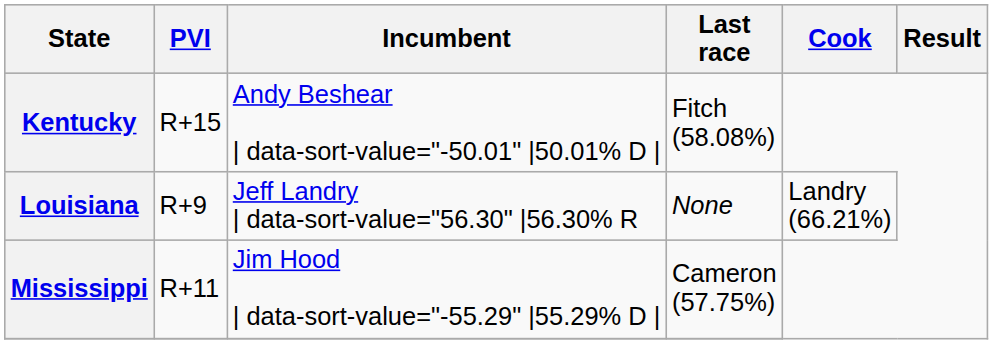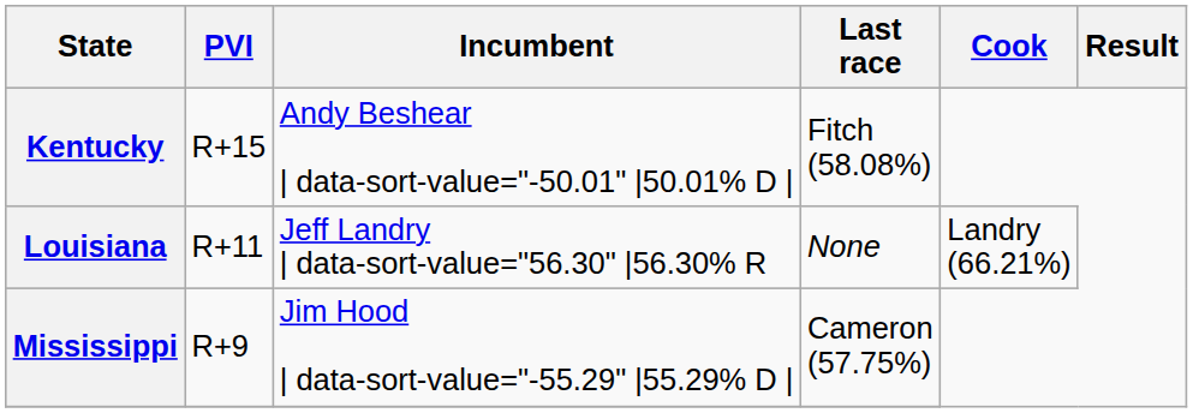Louisiana | PVI: R+9 -> R+11
Mississippi | PVI: R+11 -> R+9
